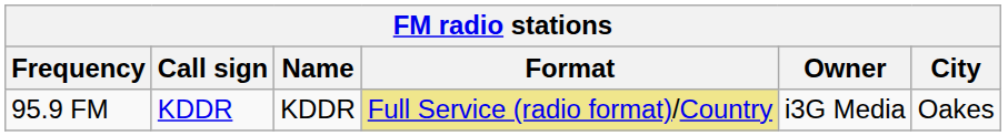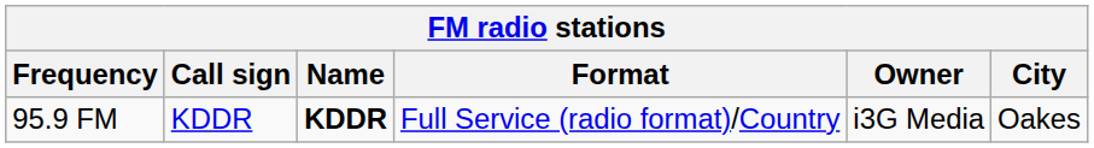95.9 FM | Name: normal -> bold
95.9 FM | Format: khaki background -> no background
